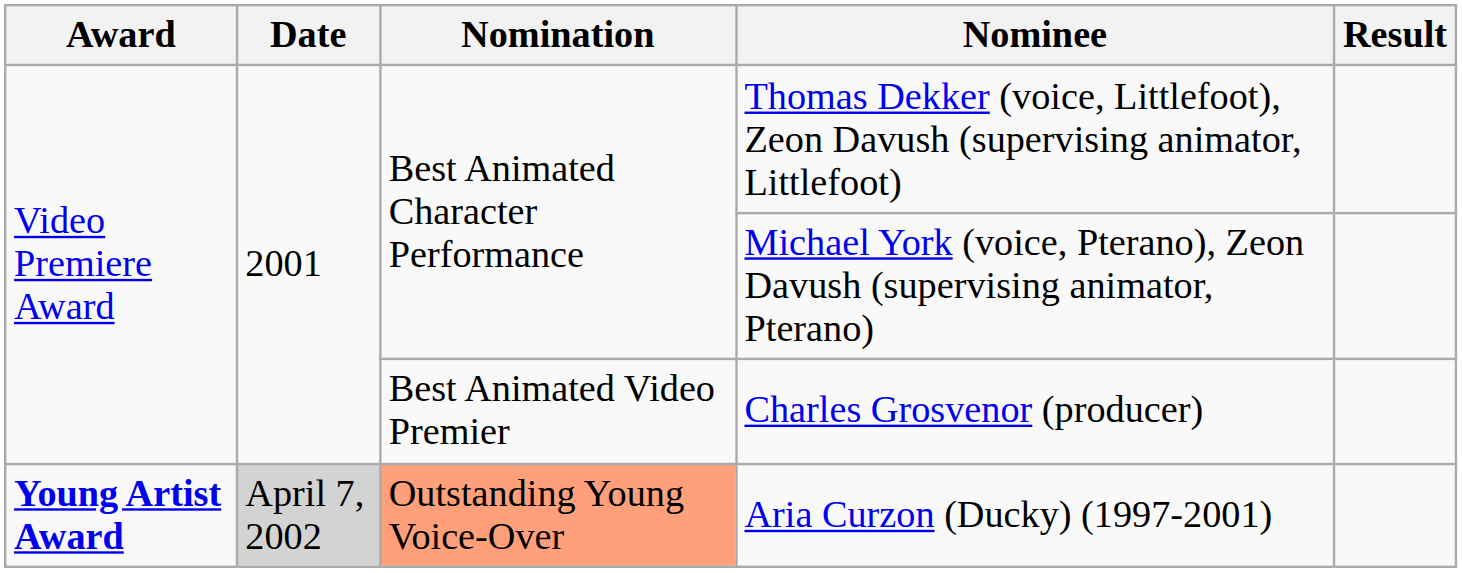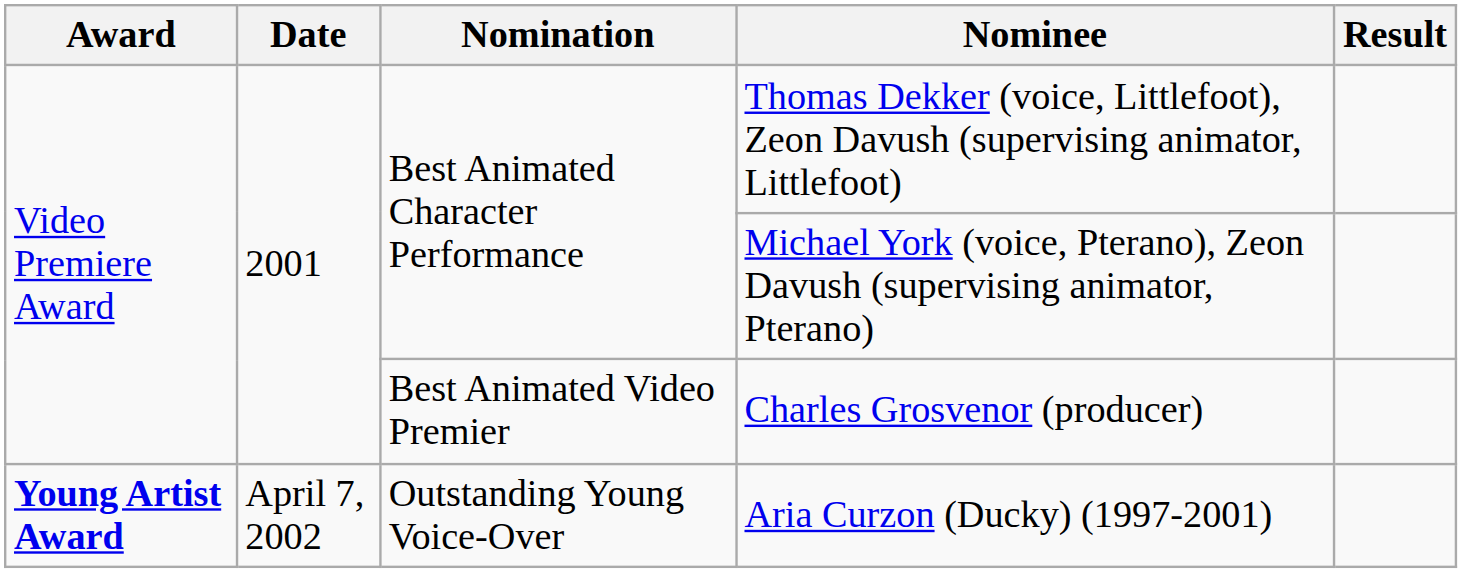Aria Curzon (Ducky) (1997-2001) | Date: lightgrey background -> no background
Aria Curzon (Ducky) (1997-2001) | Nomination: lightsalmon background -> no background
